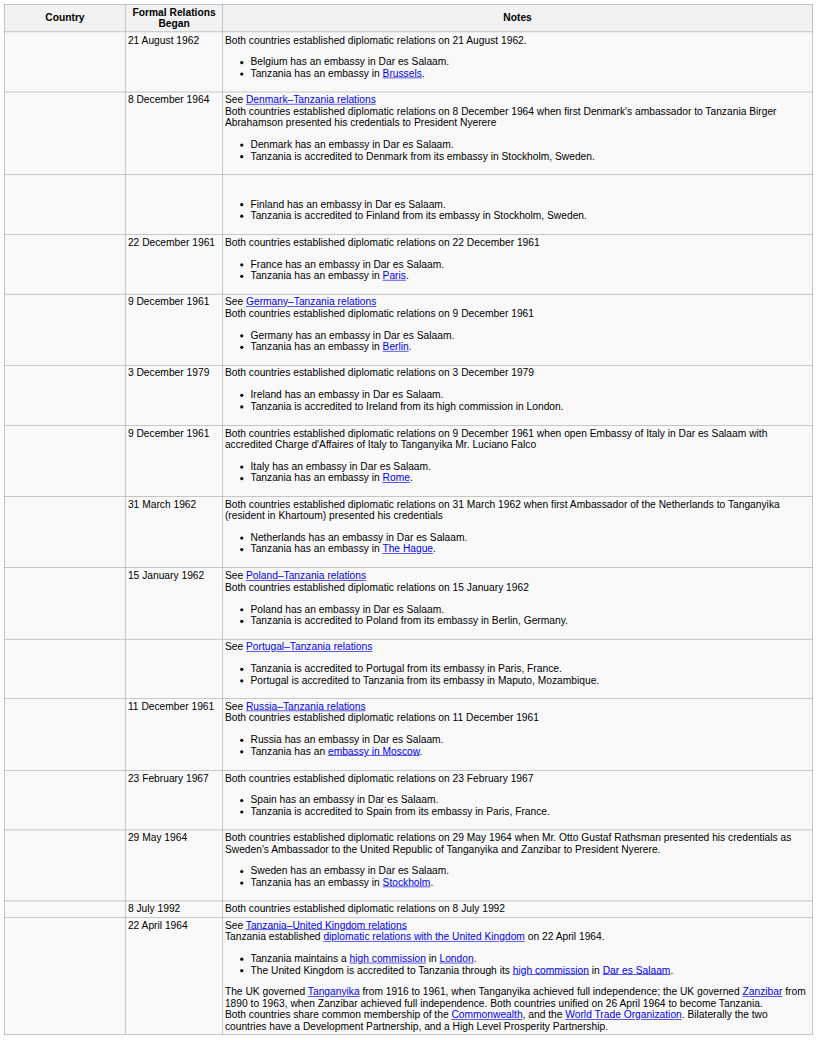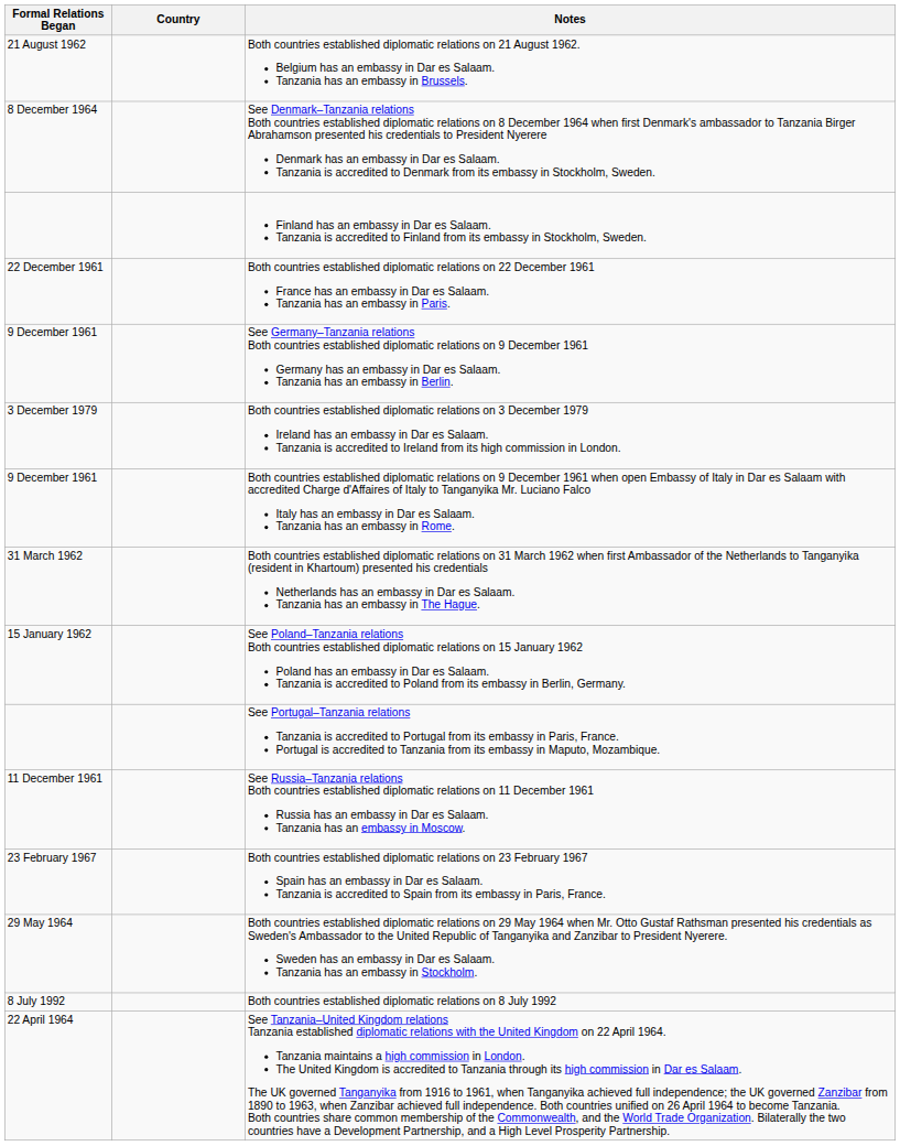columns swapped: Country <-> Formal Relations Began
